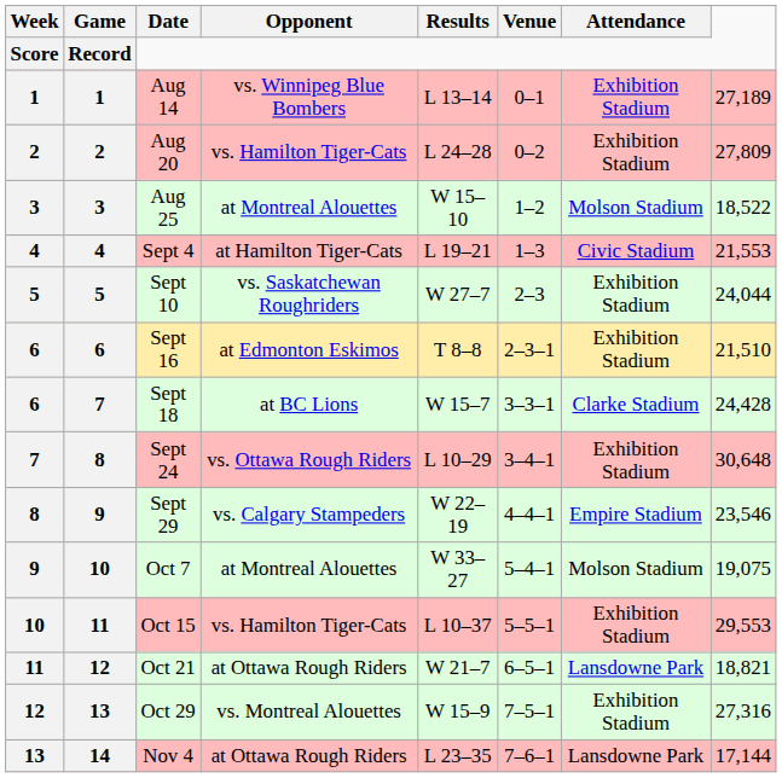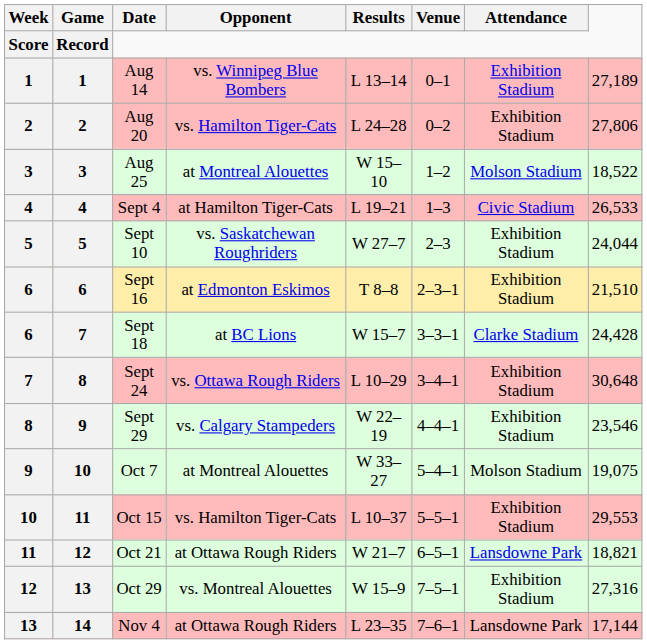Aug 20 | column 8: 27,809 -> 27,806
Sept 4 | column 8: 21,553 -> 26,533
Sept 29 | Attendance: Empire Stadium -> Exhibition Stadium
